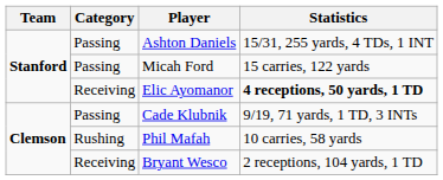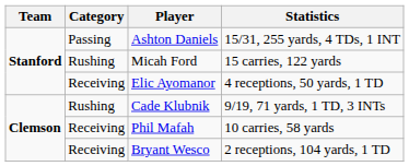Micah Ford | Category: Passing -> Rushing
Elic Ayomanor | Statistics: bold -> normal
Cade Klubnik | Category: Passing -> Rushing
Phil Mafah | Category: Rushing -> Receiving
